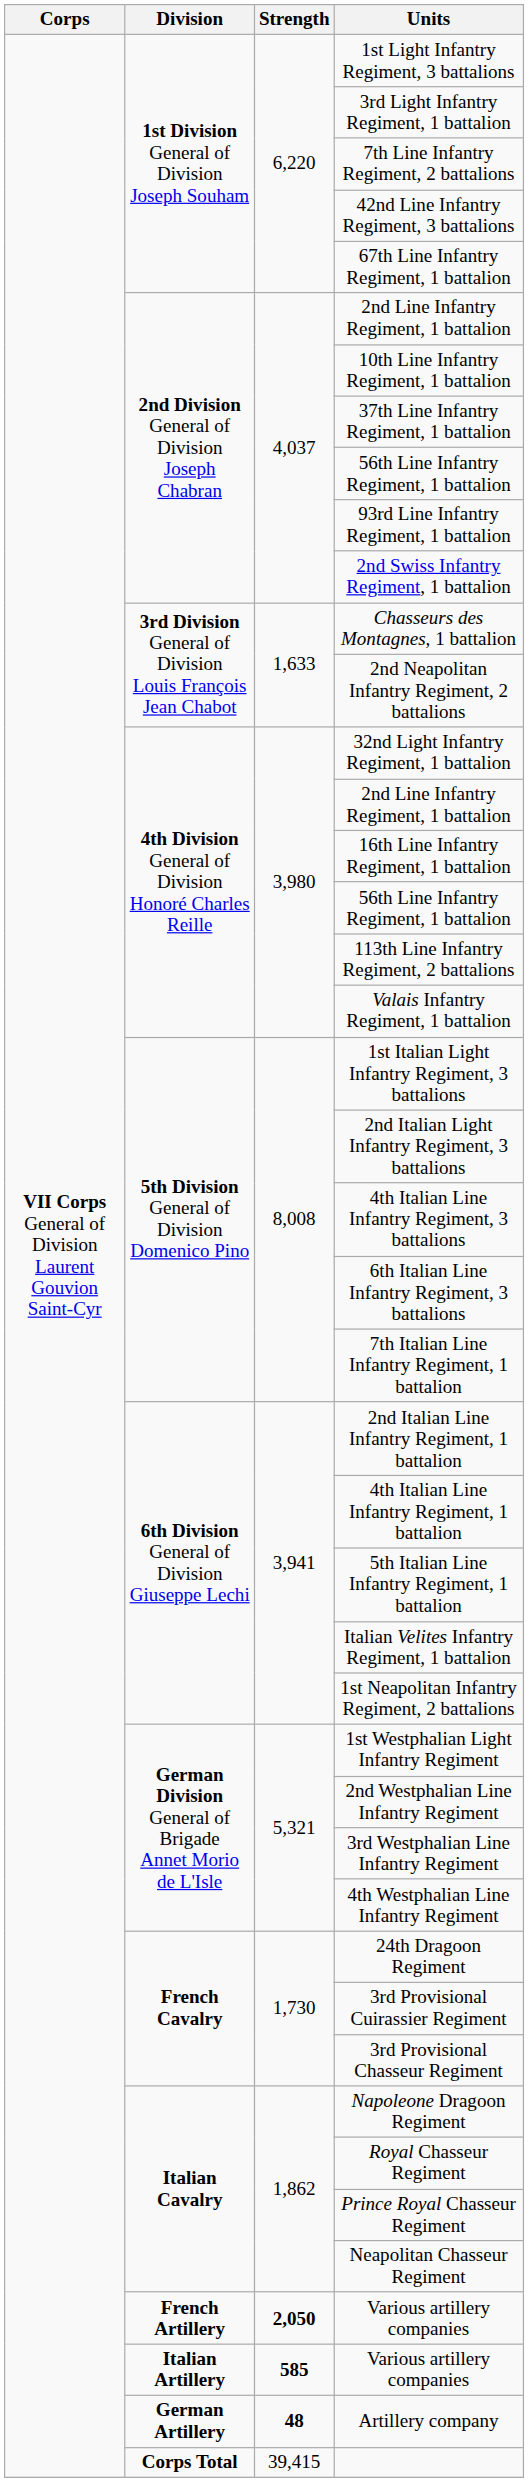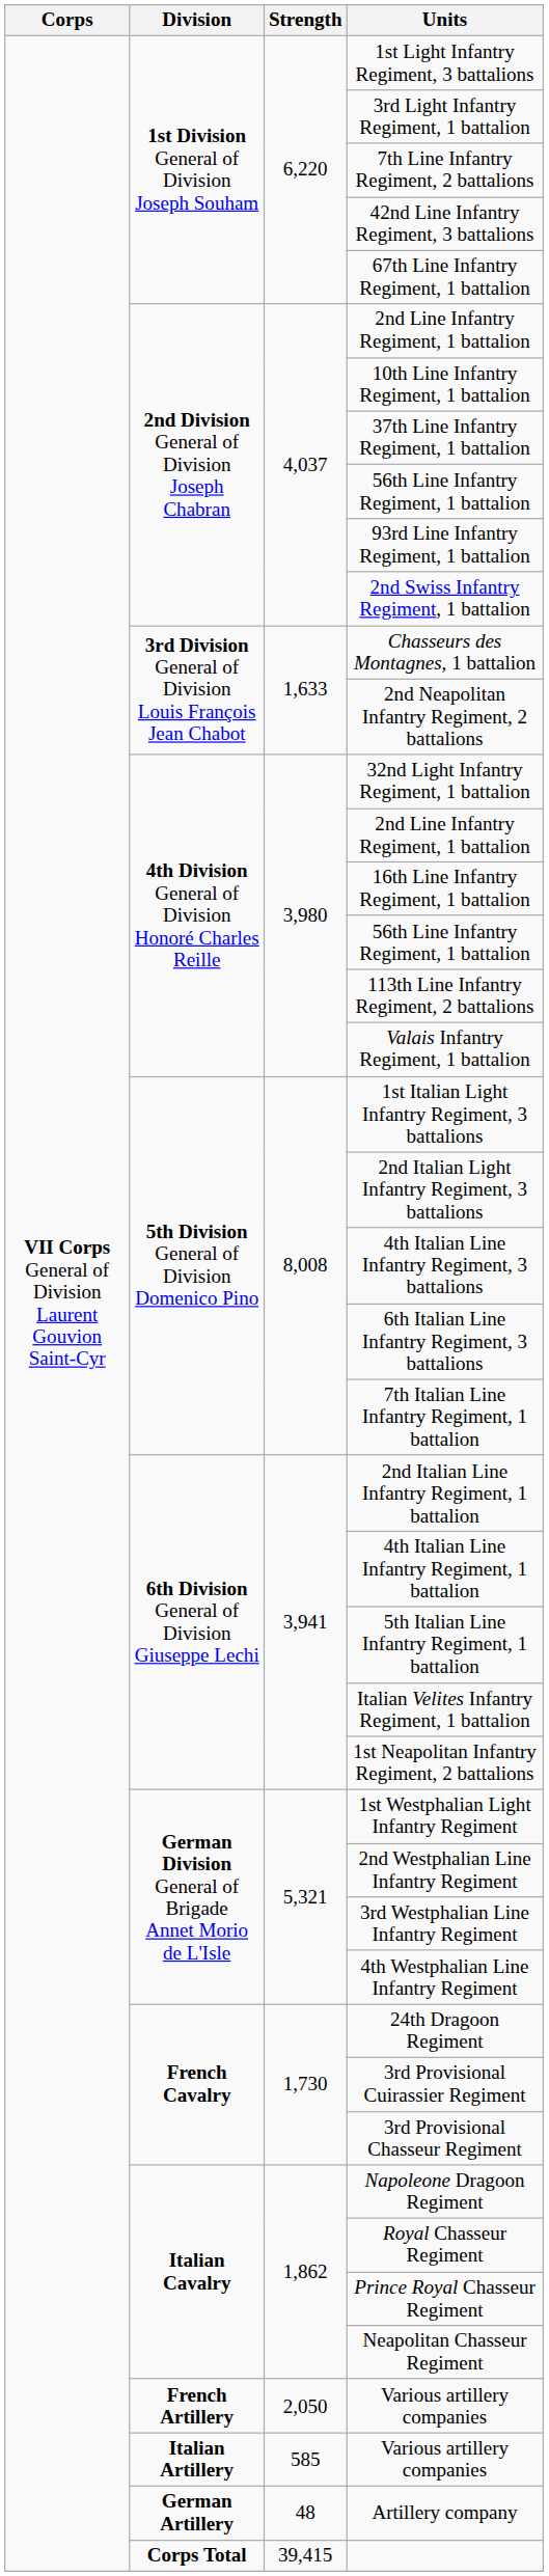French Artillery / Various artillery companies | Strength: bold -> normal
Italian Artillery / Various artillery companies | Strength: bold -> normal
Artillery company | Strength: bold -> normal
